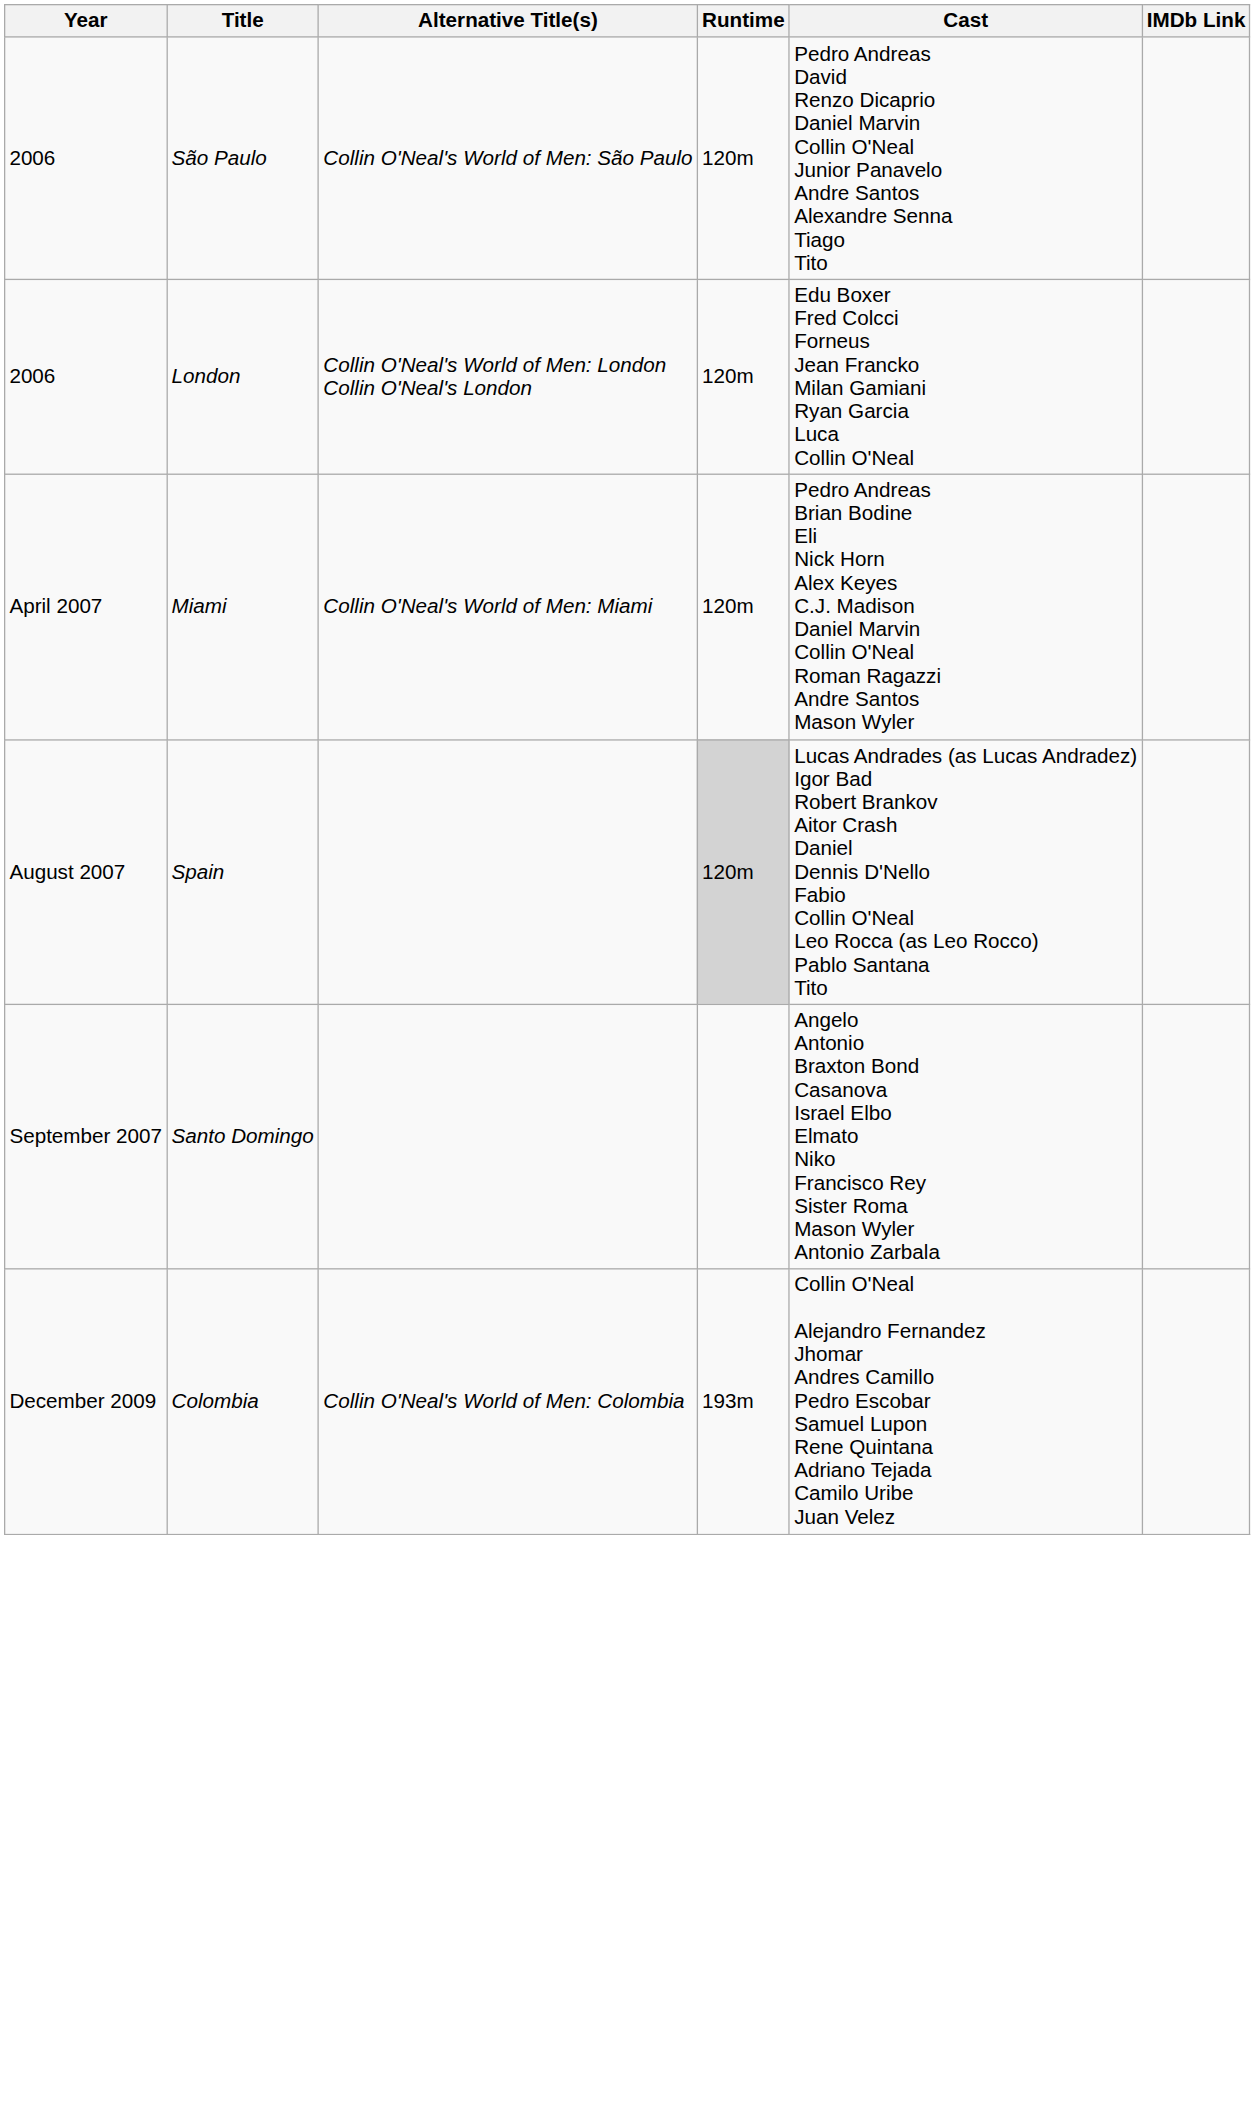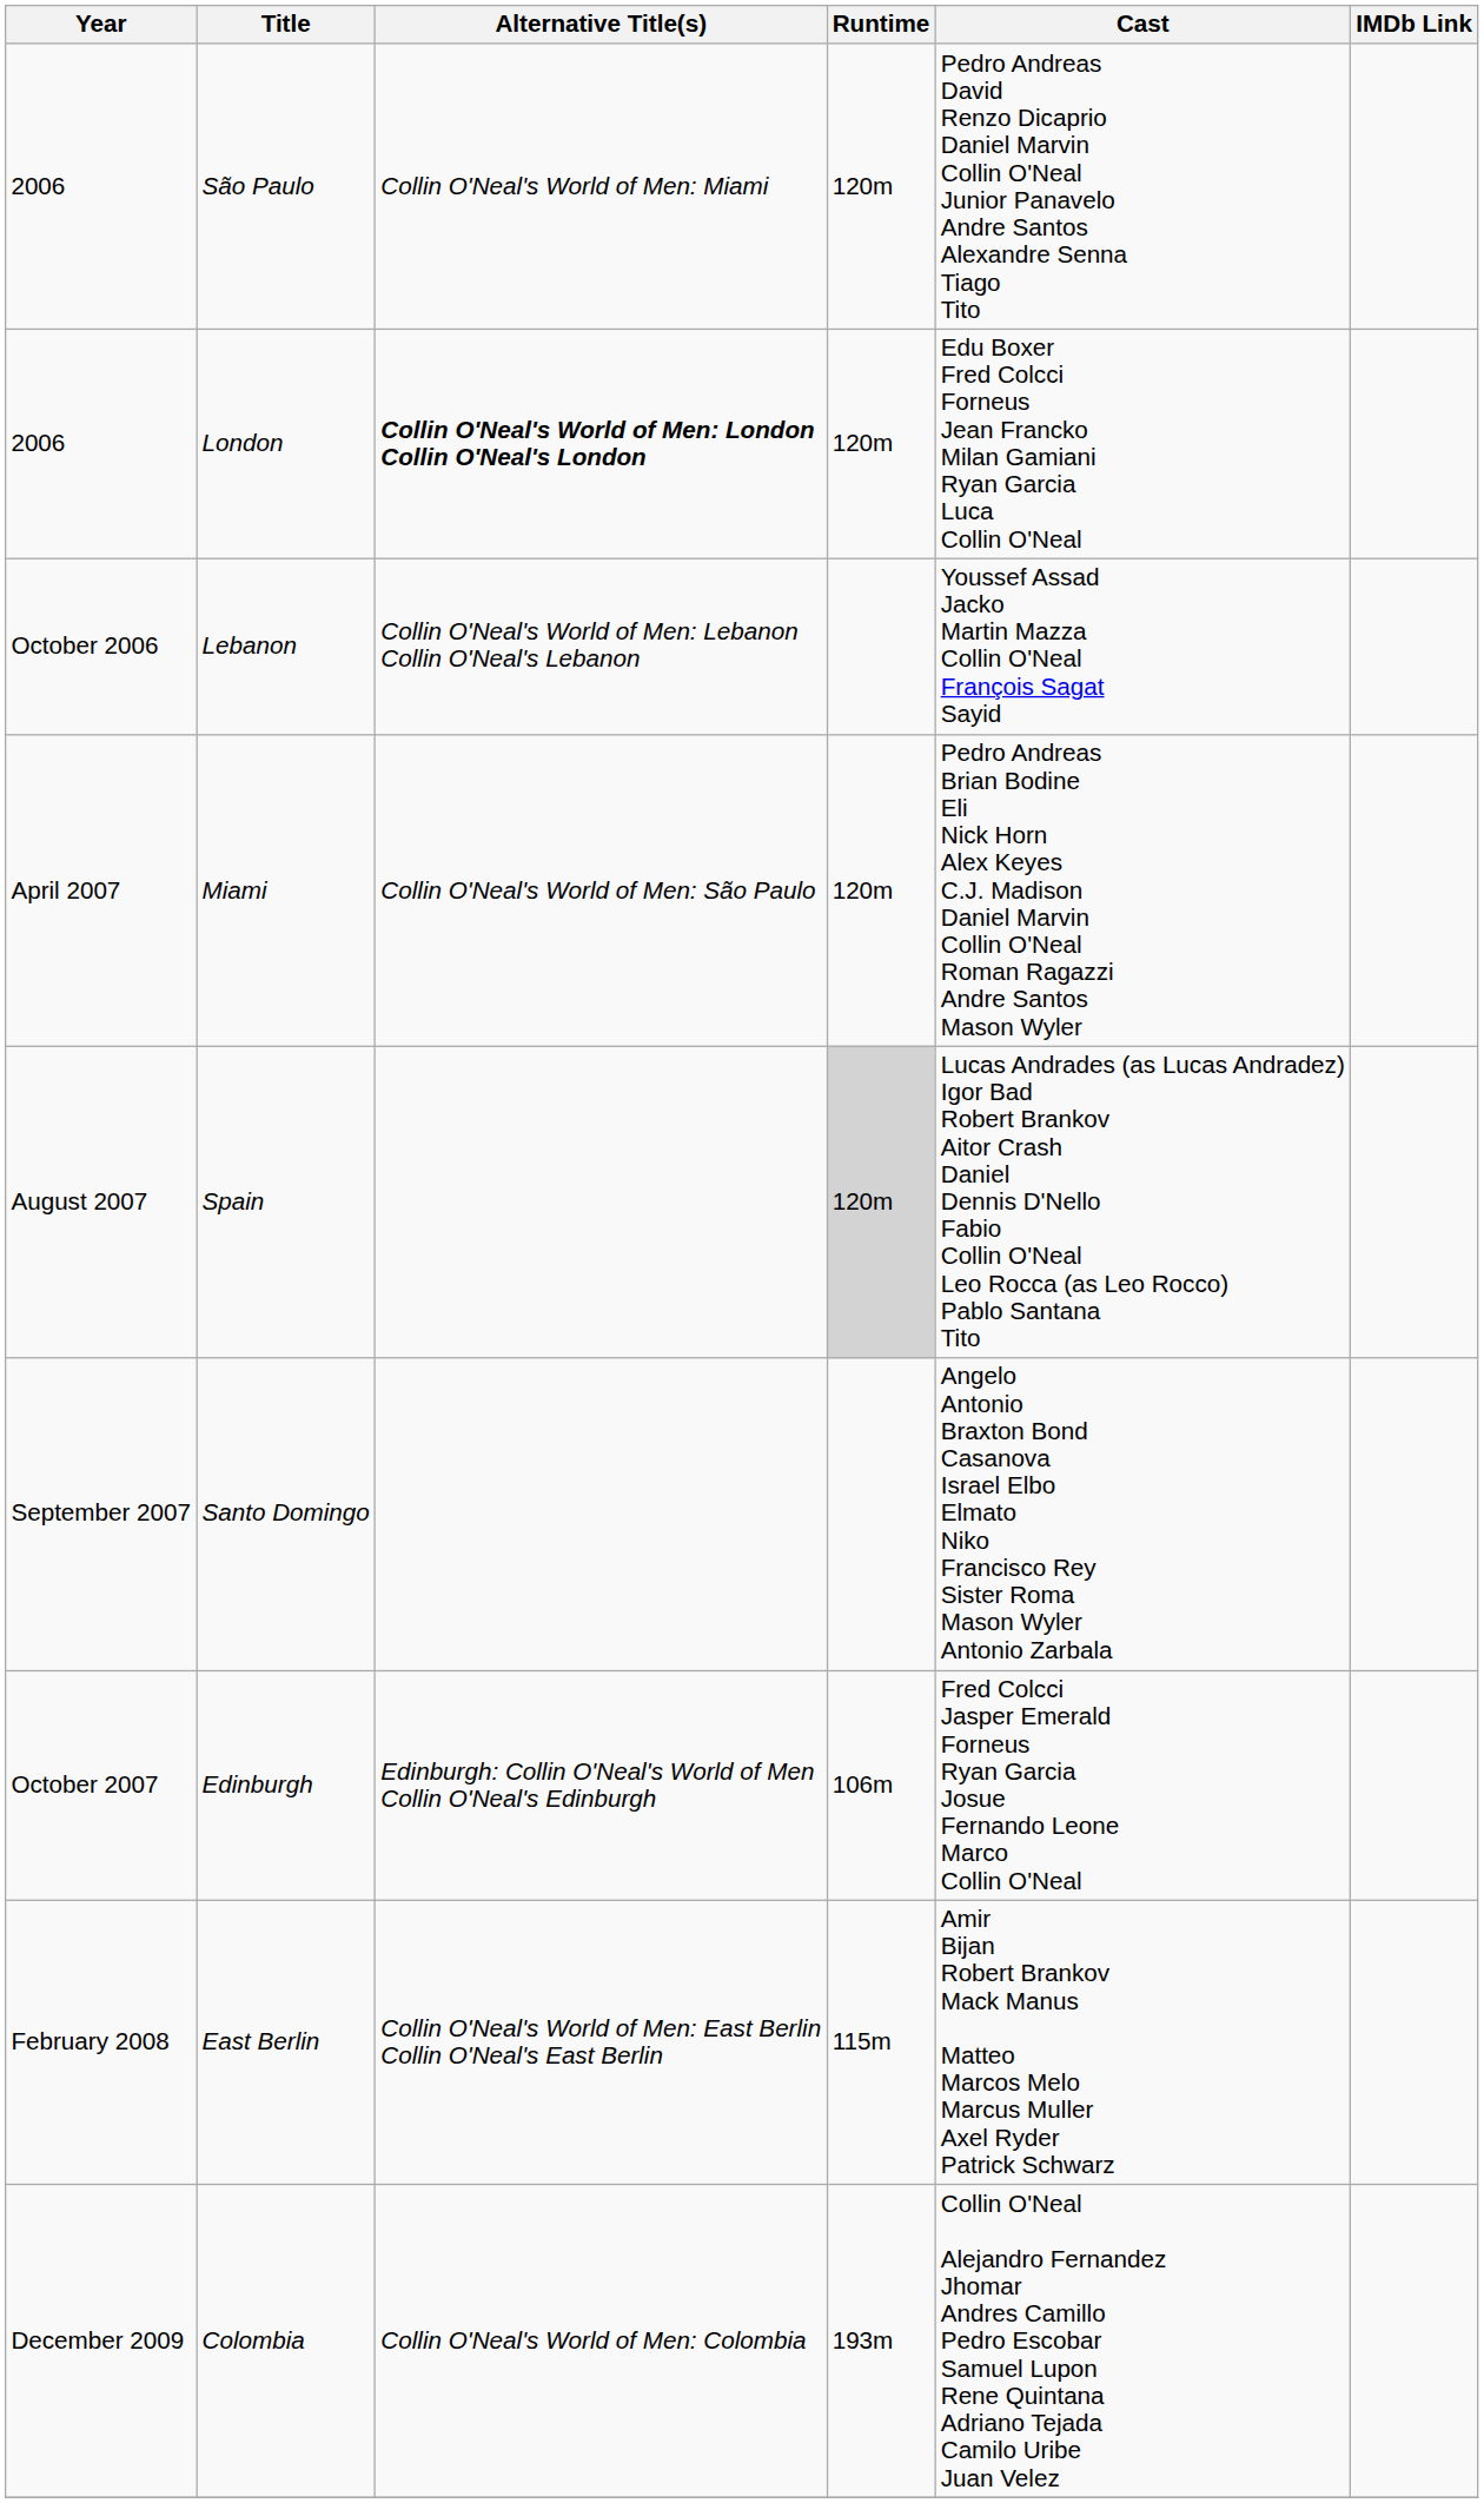São Paulo | Alternative Title(s): Collin O'Neal's World of Men: São Paulo -> Collin O'Neal's World of Men: Miami
London | Alternative Title(s): normal -> bold
+ row: October 2006 | Lebanon | Collin O'Neal's World of Men: Lebanon Collin O'Neal's Lebanon | Youssef Assad Jacko Martin Mazza Collin O'Neal François Sagat Sayid
Miami | Alternative Title(s): Collin O'Neal's World of Men: Miami -> Collin O'Neal's World of Men: São Paulo
+ row: October 2007 | Edinburgh | Edinburgh: Collin O'Neal's World of Men Collin O'Neal's Edinburgh | 106m | Fred Colcci Jasper Emerald Forneus Ryan Garcia Josue Fernando Leone Marco Collin O'Neal
+ row: February 2008 | East Berlin | Collin O'Neal's World of Men: East Berlin Collin O'Neal's East Berlin | 115m | Amir Bijan Robert Brankov Mack Manus Matteo Marcos Melo Marcus Muller Axel Ryder Patrick Schwarz
